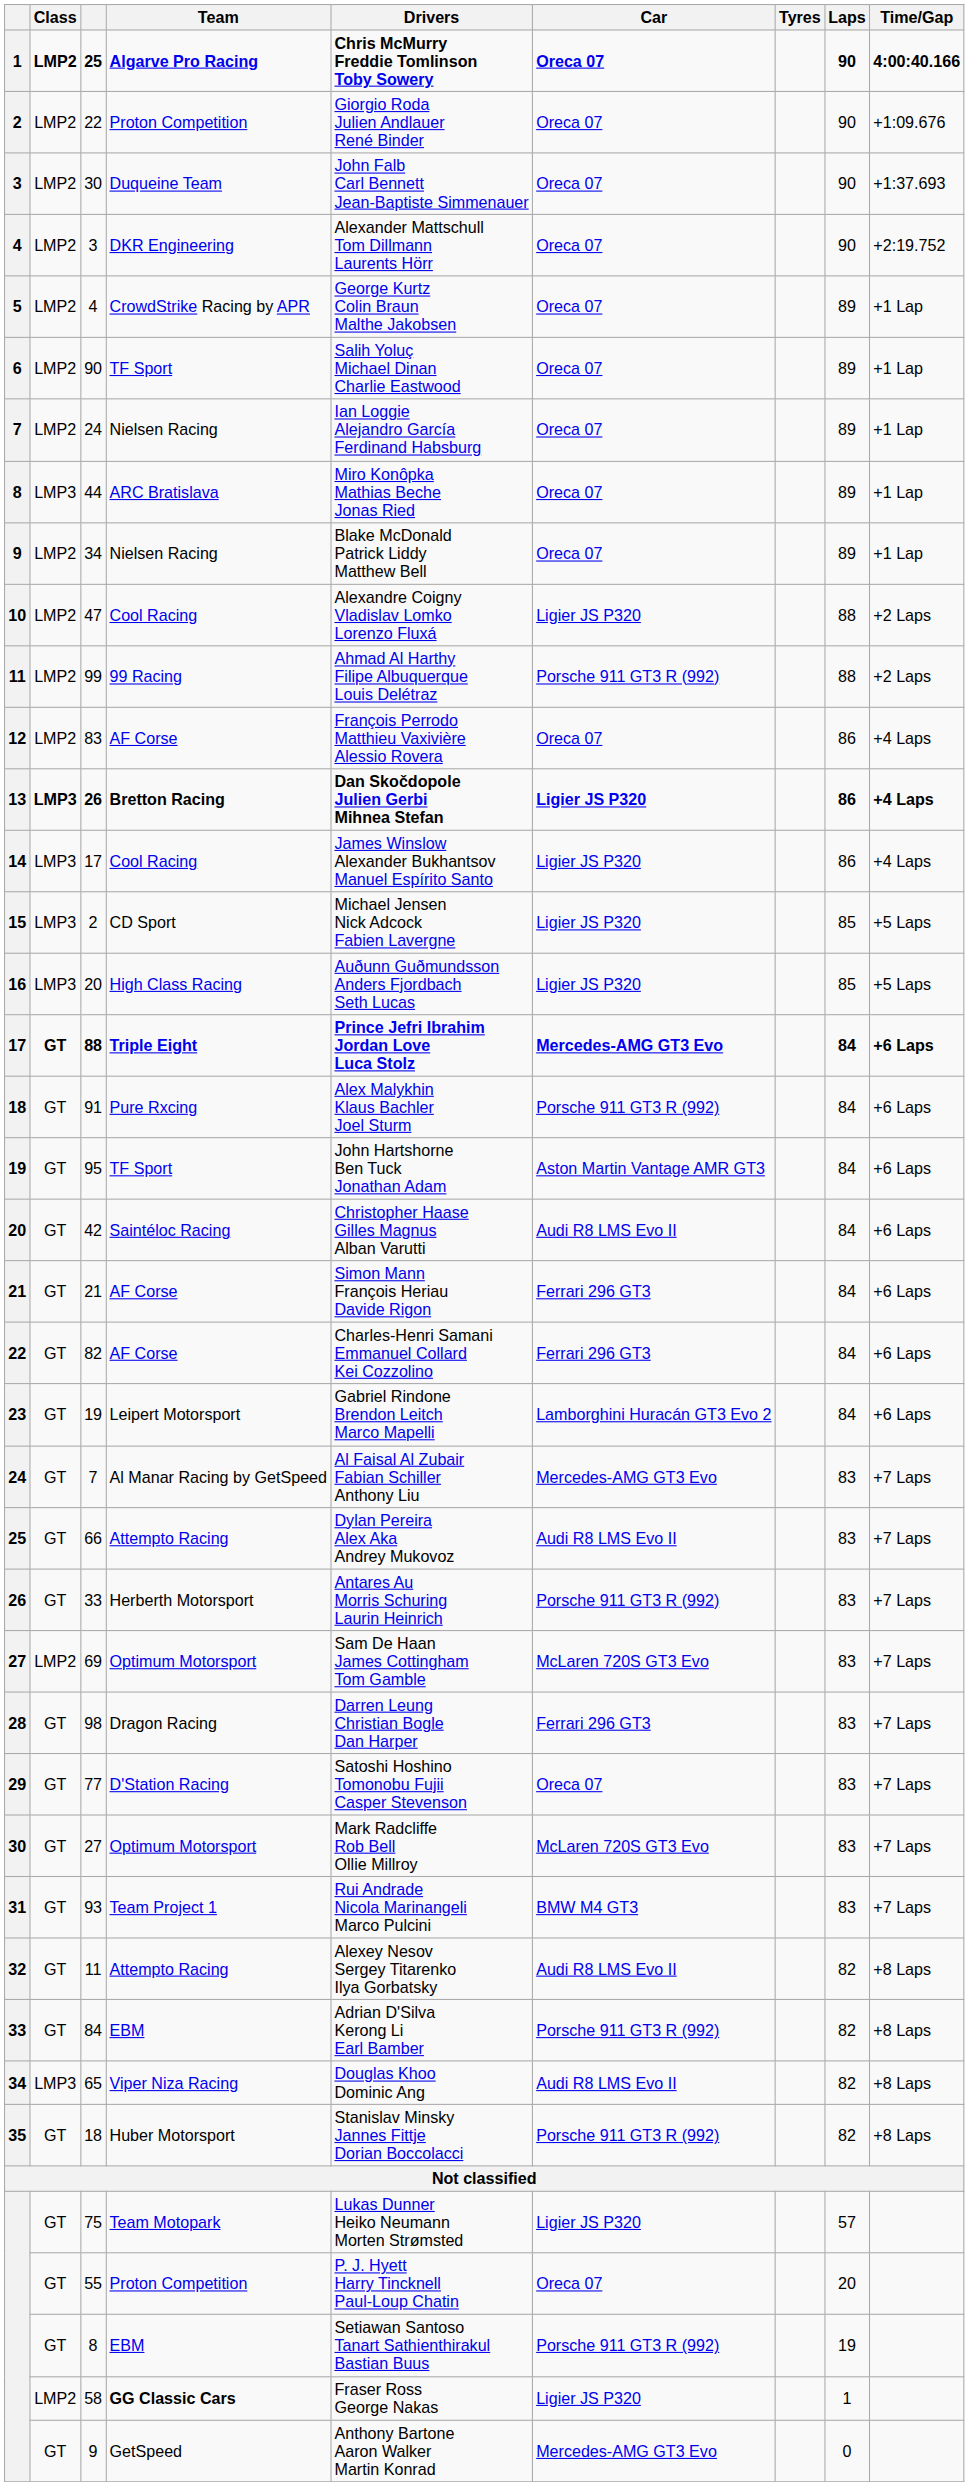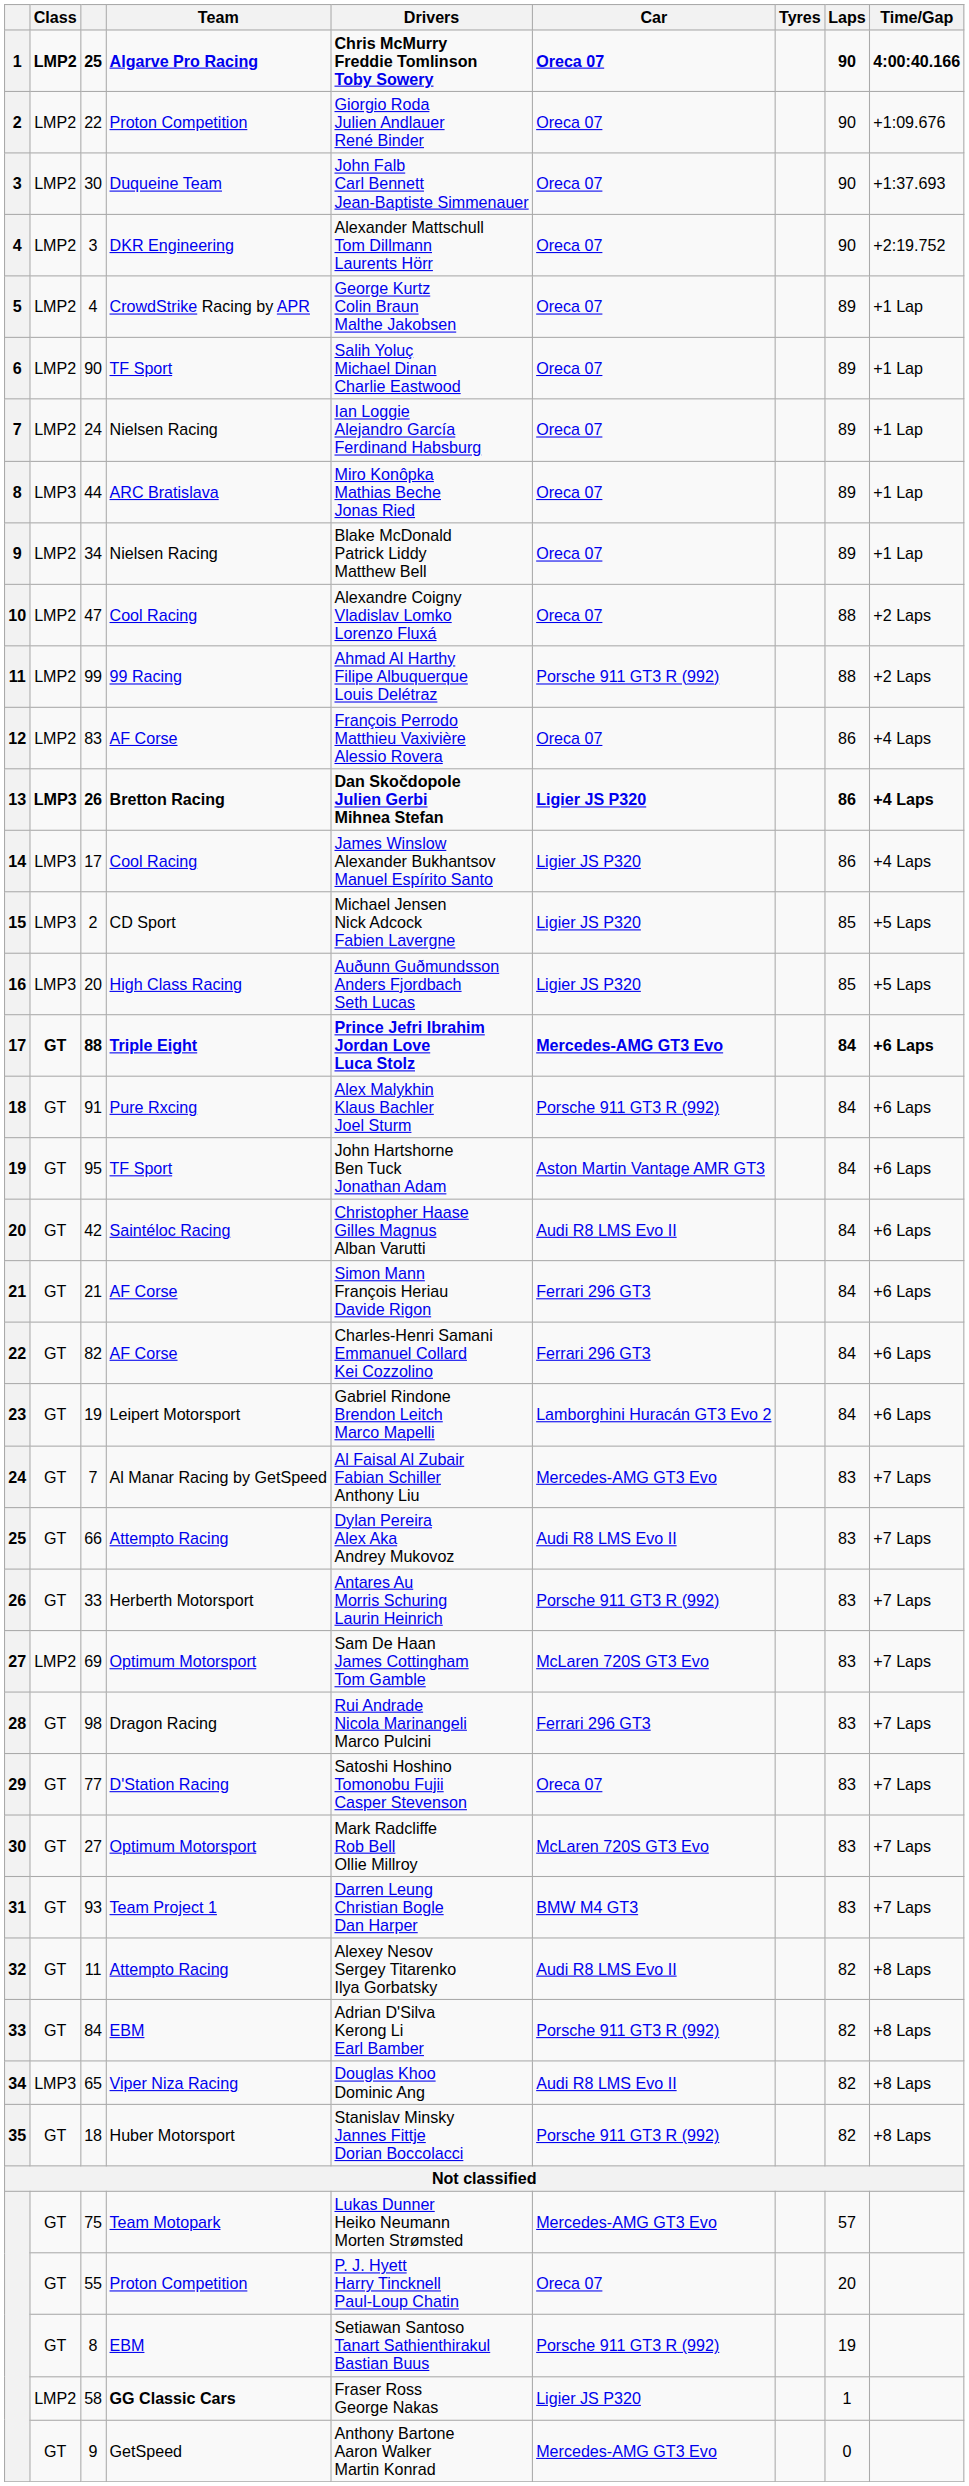47 | Car: Ligier JS P320 -> Oreca 07
98 | Drivers: Darren Leung Christian Bogle Dan Harper -> Rui Andrade Nicola Marinangeli Marco Pulcini
93 | Drivers: Rui Andrade Nicola Marinangeli Marco Pulcini -> Darren Leung Christian Bogle Dan Harper
75 | Car: Ligier JS P320 -> Mercedes-AMG GT3 Evo
